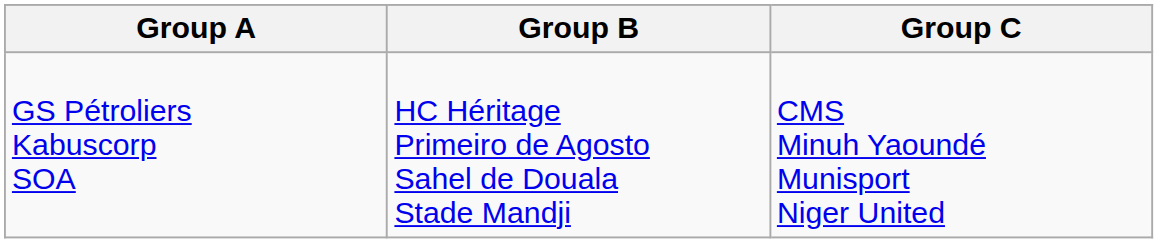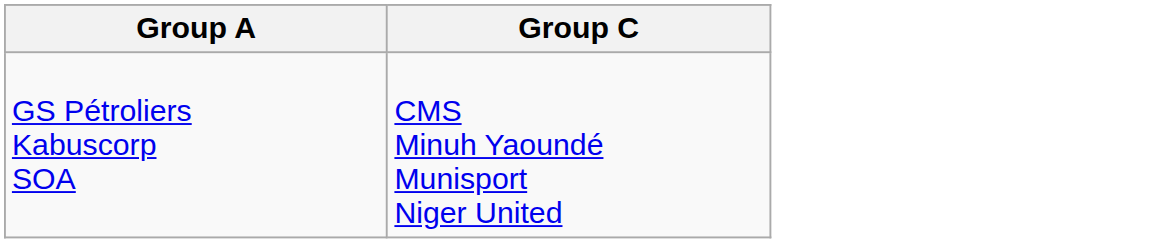- column: Group B | HC Héritage Primeiro de Agosto Sahel de Douala Stade Mandji
